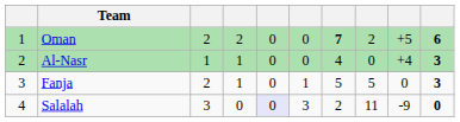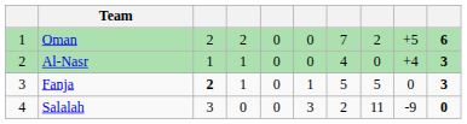Oman | column 7: bold -> normal
Fanja | column 3: normal -> bold
Salalah | column 5: lavender background -> no background
